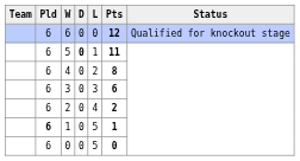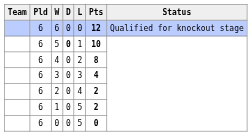row 3 | Pts: 11 -> 10
row 5 | Pts: 6 -> 4
row 7 | Pld: bold -> normal
row 7 | Pts: 1 -> 2
